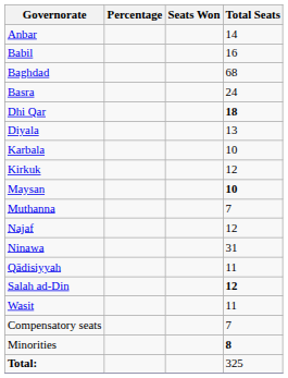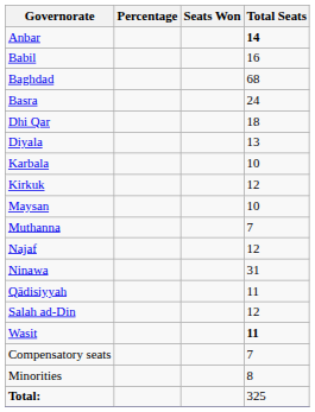Anbar | Total Seats: normal -> bold
Dhi Qar | Total Seats: bold -> normal
Maysan | Total Seats: bold -> normal
Salah ad-Din | Total Seats: bold -> normal
Wasit | Total Seats: normal -> bold
Minorities | Total Seats: bold -> normal
